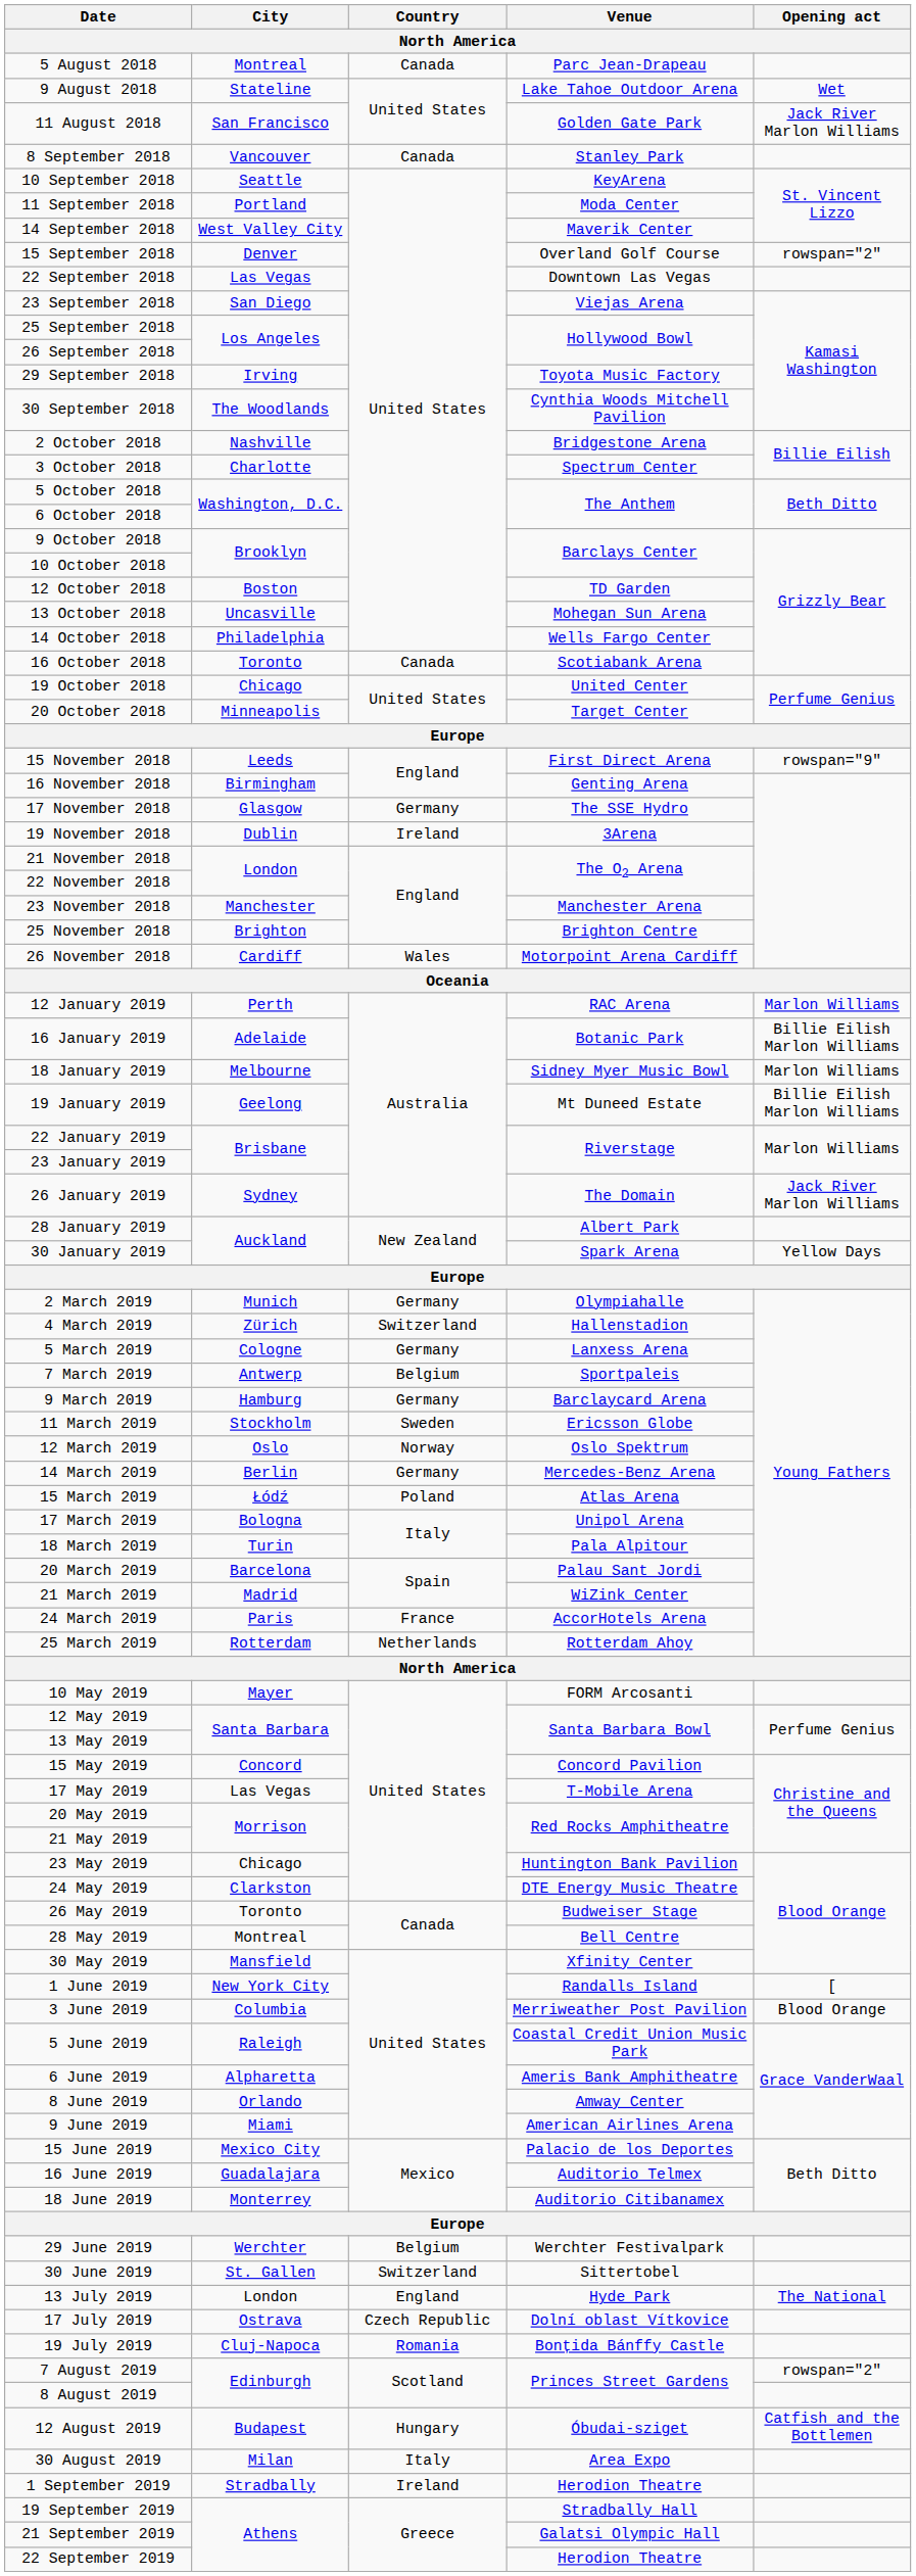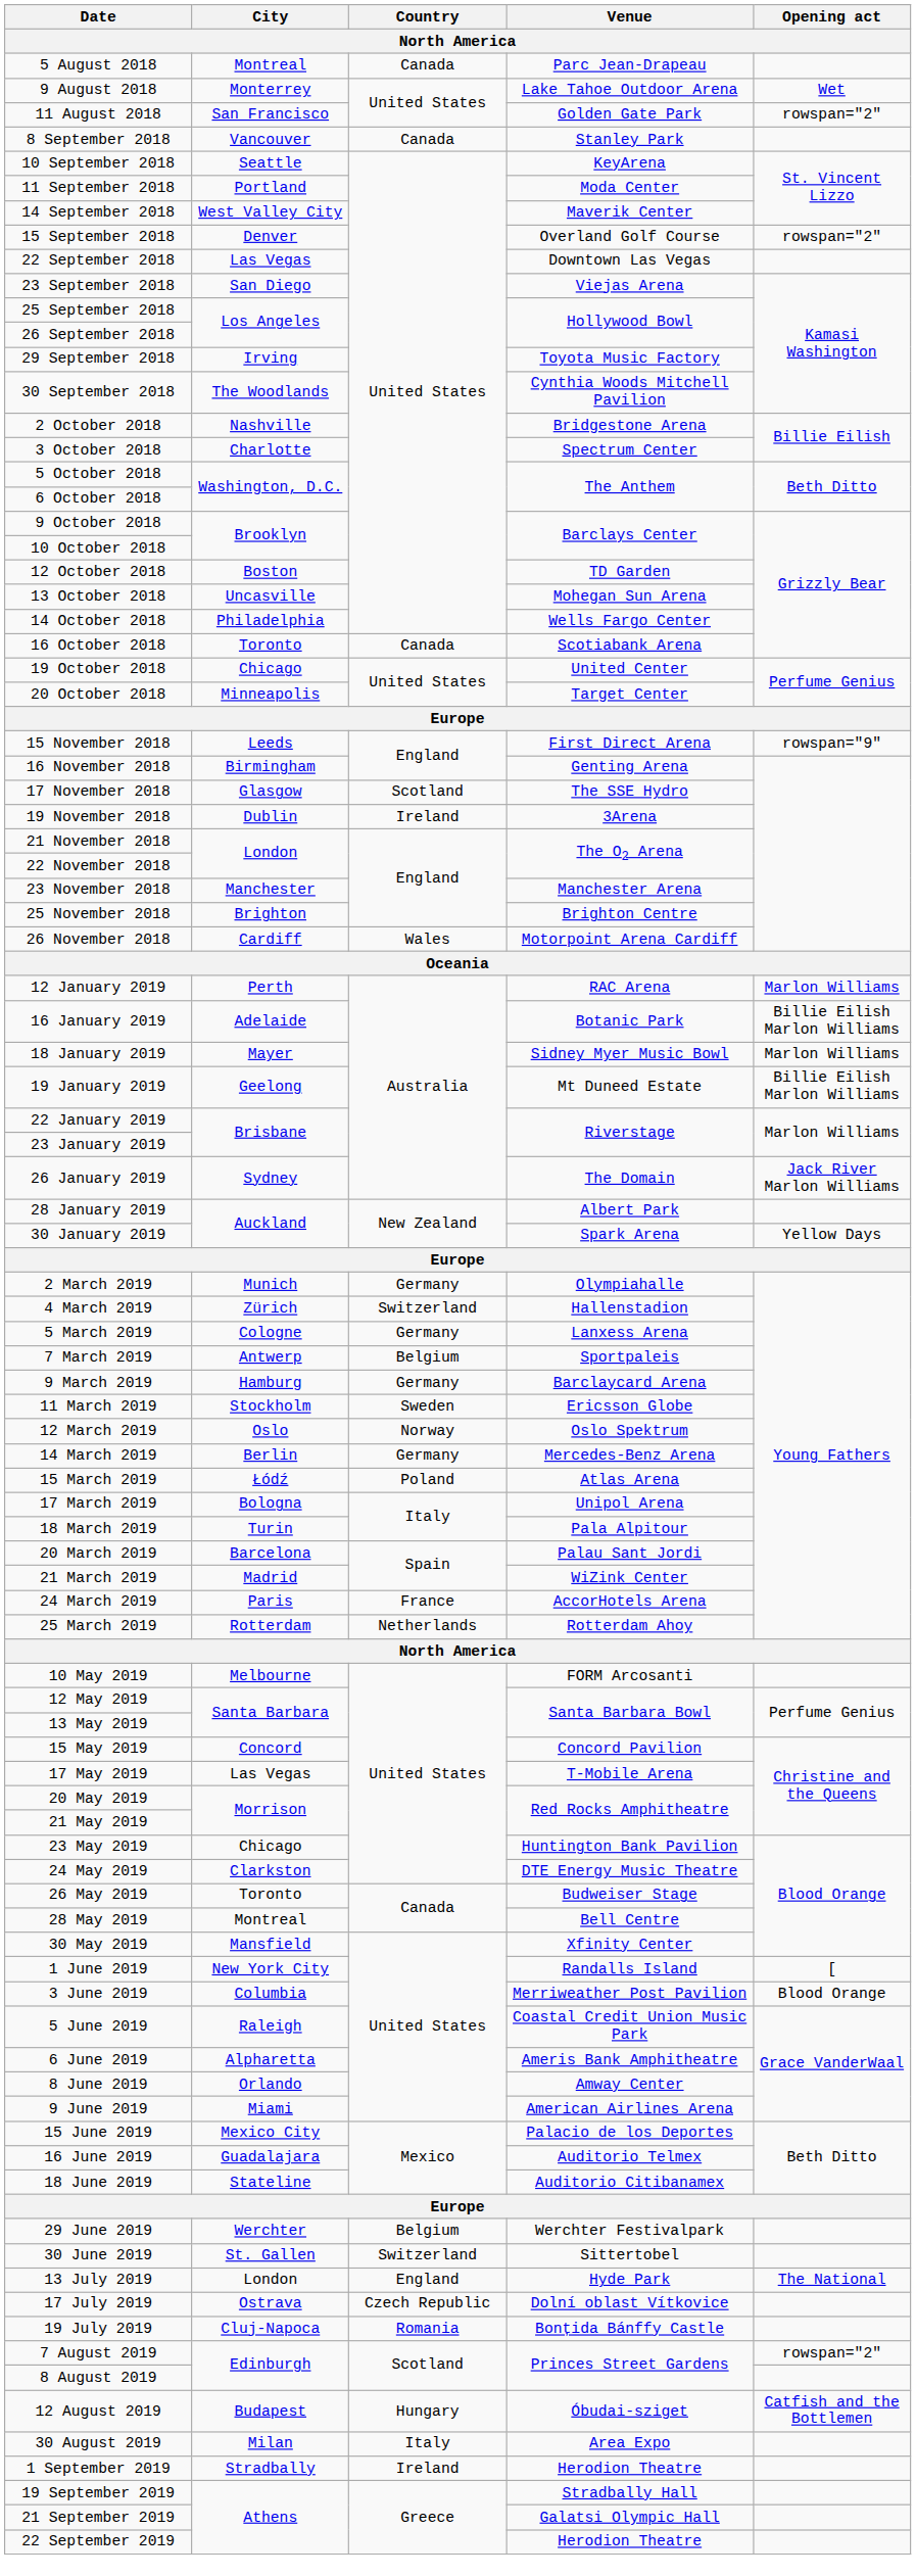9 August 2018 | City / North America: Stateline -> Monterrey
11 August 2018 | Opening act / North America: Jack River Marlon Williams -> rowspan="2"
17 November 2018 | Country / North America: Germany -> Scotland
18 January 2019 | City / North America: Melbourne -> Mayer
10 May 2019 | City / North America: Mayer -> Melbourne
18 June 2019 | City / North America: Monterrey -> Stateline
